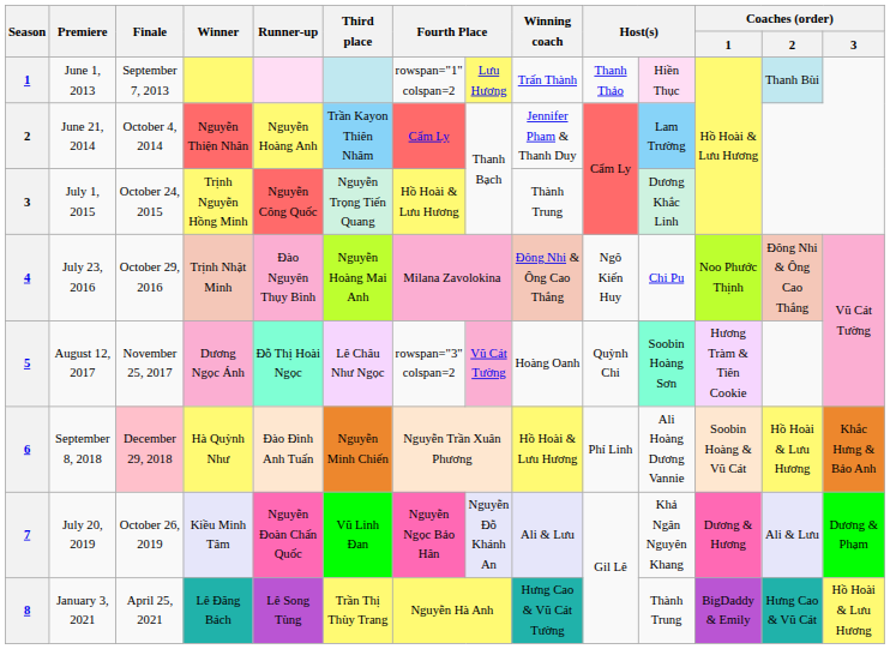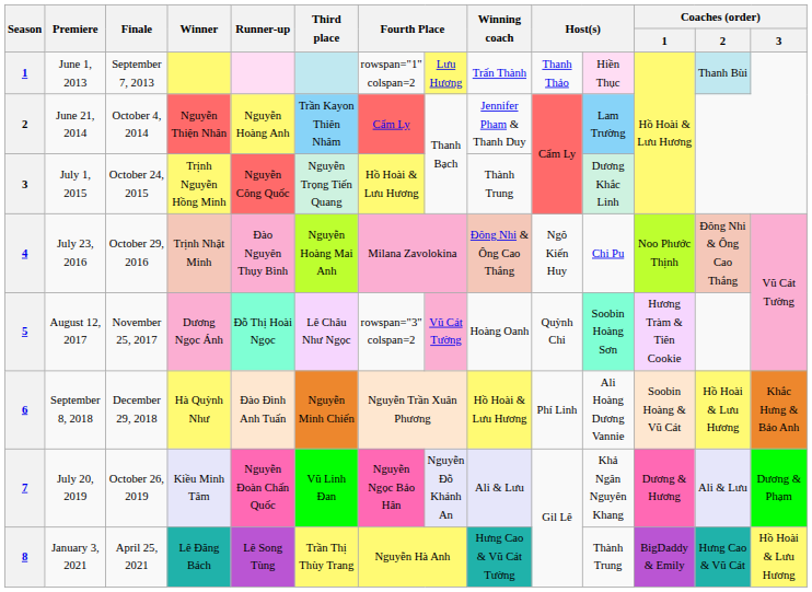September 8, 2018 | Finale: pink background -> no background
